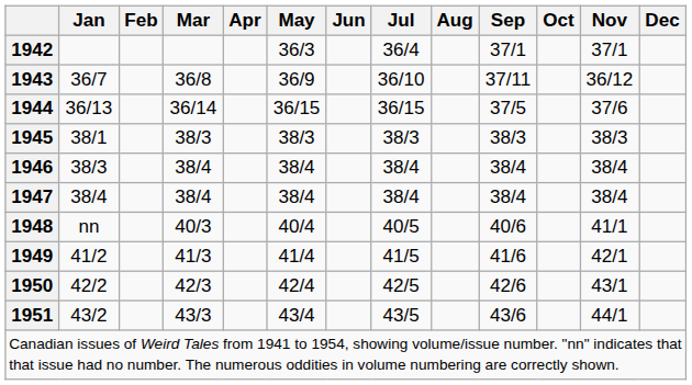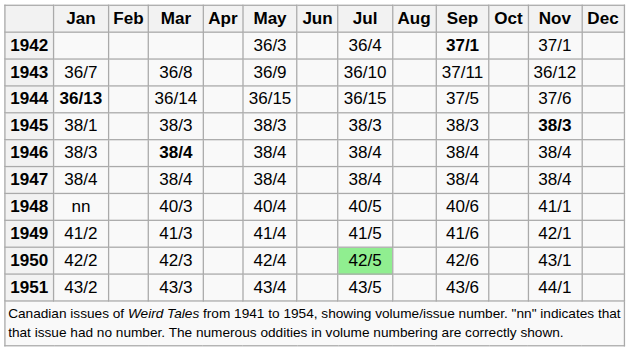1942 | Sep: normal -> bold
1944 | Jan: normal -> bold
1945 | Nov: normal -> bold
1946 | Mar: normal -> bold
1950 | Jul: no background -> lightgreen background
